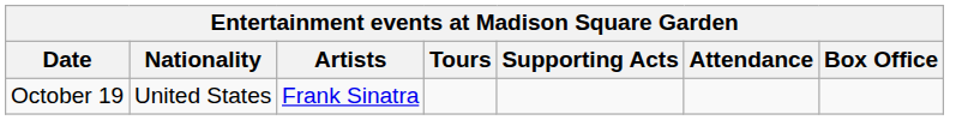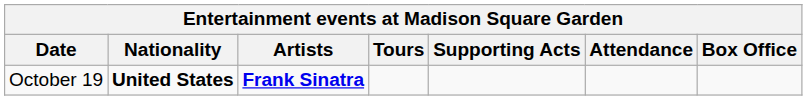October 19 | Nationality: normal -> bold
October 19 | Artists: normal -> bold
